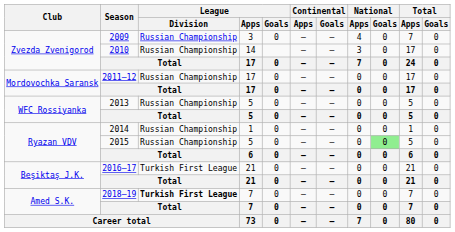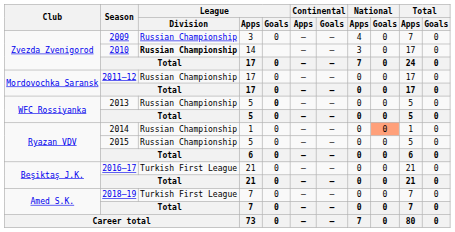2010 | League / Division: normal -> bold
2013 | League / Goals: normal -> bold
2014 | National / Goals: no background -> lightsalmon background
2015 | National / Goals: lightgreen background -> no background
2018–19 | League / Division: bold -> normal
